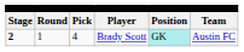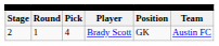Brady Scott | column 1: bold -> normal
Brady Scott | column 5: paleturquoise background -> no background
